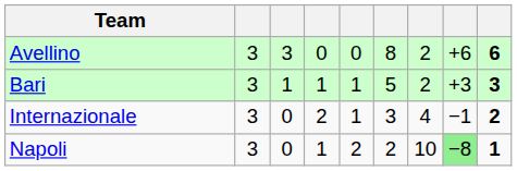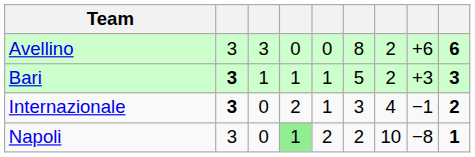Bari | column 2: normal -> bold
Internazionale | column 2: normal -> bold
Napoli | column 4: no background -> lightgreen background
Napoli | column 8: lightgreen background -> no background
